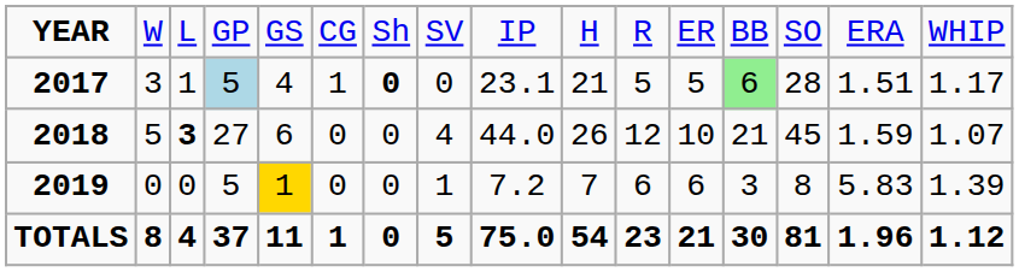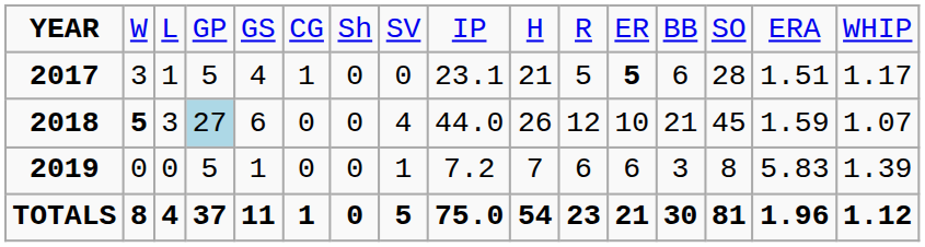2017 | column 4: lightblue background -> no background
2017 | column 7: bold -> normal
2017 | column 12: normal -> bold
2017 | column 13: lightgreen background -> no background
2018 | column 2: normal -> bold
2018 | column 3: bold -> normal
2018 | column 4: no background -> lightblue background
2019 | column 5: gold background -> no background
